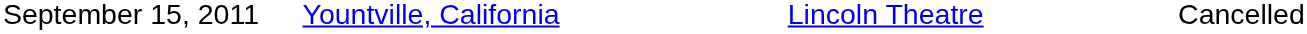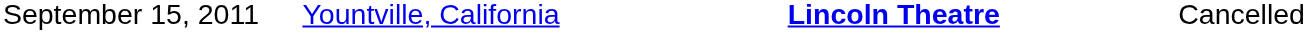September 15, 2011 | column 3: normal -> bold
